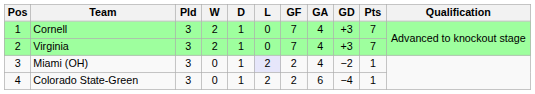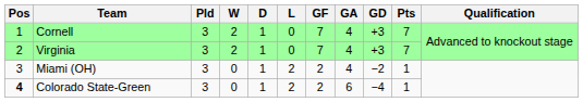Miami (OH) | L: lavender background -> no background
Colorado State-Green | Pos: normal -> bold
